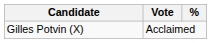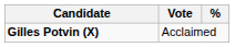Gilles Potvin (X) | Candidate: normal -> bold
